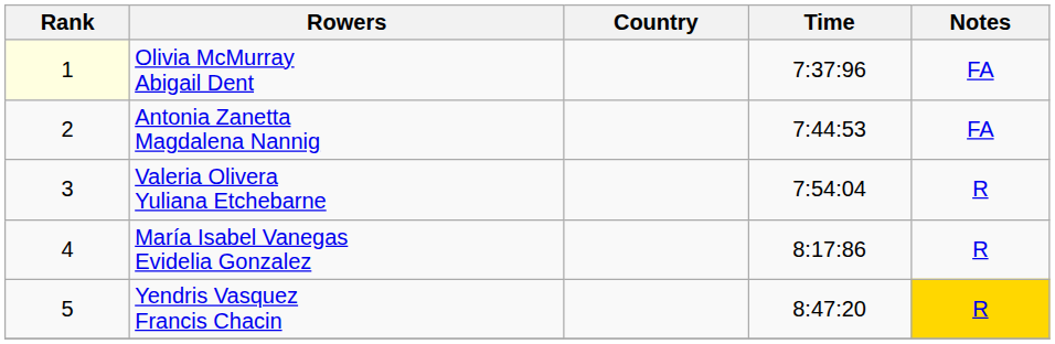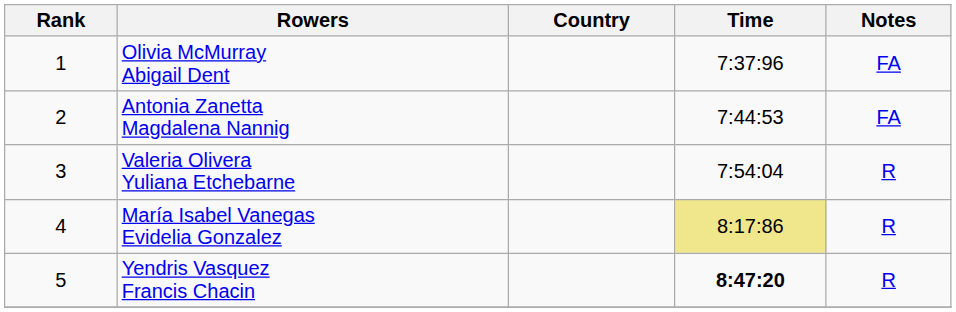Olivia McMurray Abigail Dent | Rank: lightyellow background -> no background
María Isabel Vanegas Evidelia Gonzalez | Time: no background -> khaki background
Yendris Vasquez Francis Chacin | Time: normal -> bold
Yendris Vasquez Francis Chacin | Notes: gold background -> no background
